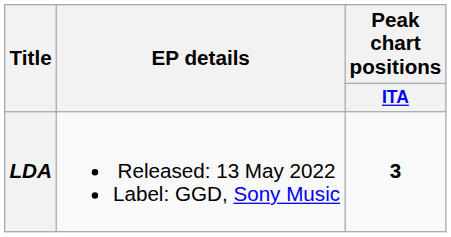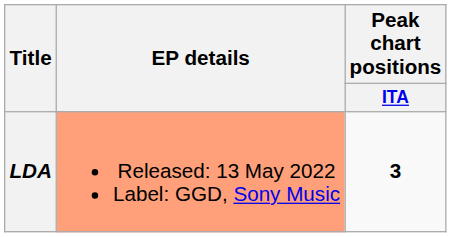LDA | EP details: no background -> lightsalmon background
